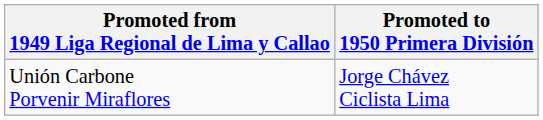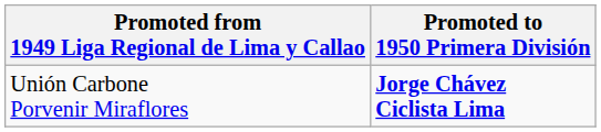Unión Carbone Porvenir Miraflores | Promoted to 1950 Primera División: normal -> bold
